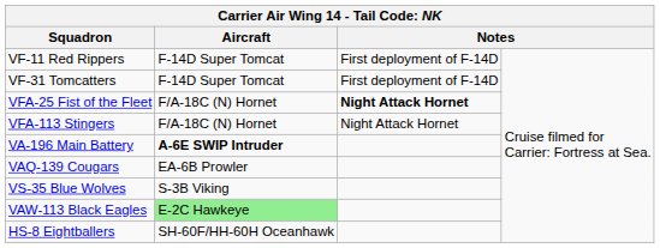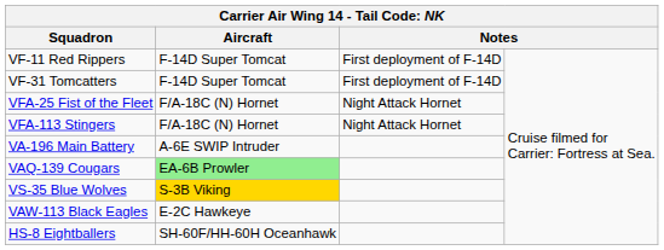VFA-25 Fist of the Fleet | column 3: bold -> normal
VA-196 Main Battery | Aircraft: bold -> normal
VAQ-139 Cougars | Aircraft: no background -> lightgreen background
VS-35 Blue Wolves | Aircraft: no background -> gold background
VAW-113 Black Eagles | Aircraft: lightgreen background -> no background
